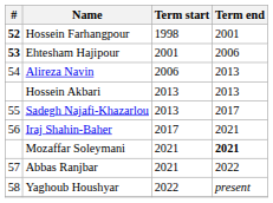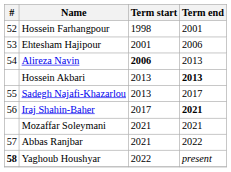Hossein Farhangpour | #: bold -> normal
Ehtesham Hajipour | #: bold -> normal
Alireza Navin | Term start: normal -> bold
Hossein Akbari | Term end: normal -> bold
Iraj Shahin-Baher | Term end: normal -> bold
Mozaffar Soleymani | Term end: bold -> normal
Yaghoub Houshyar | #: normal -> bold
